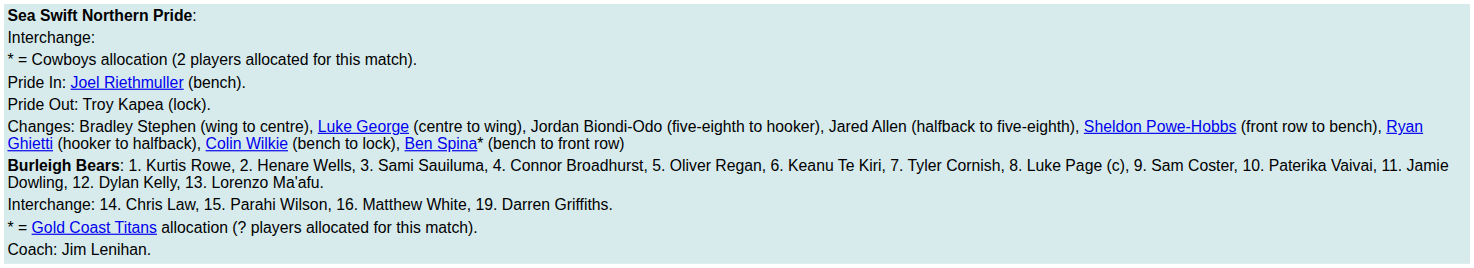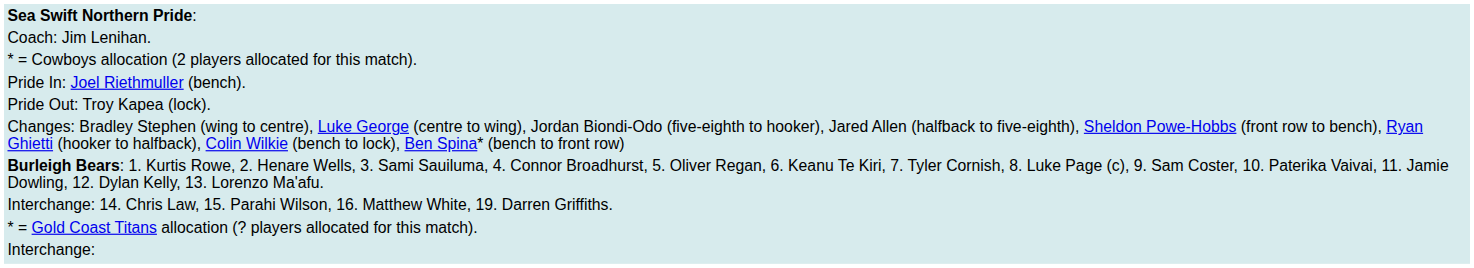row 2 | column 1: Interchange: -> Coach: Jim Lenihan.
row 10 | column 1: Coach: Jim Lenihan. -> Interchange:
